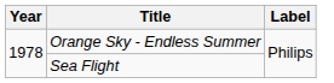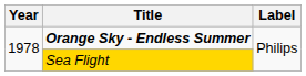Orange Sky - Endless Summer | Title: normal -> bold
Sea Flight | Title: no background -> gold background
